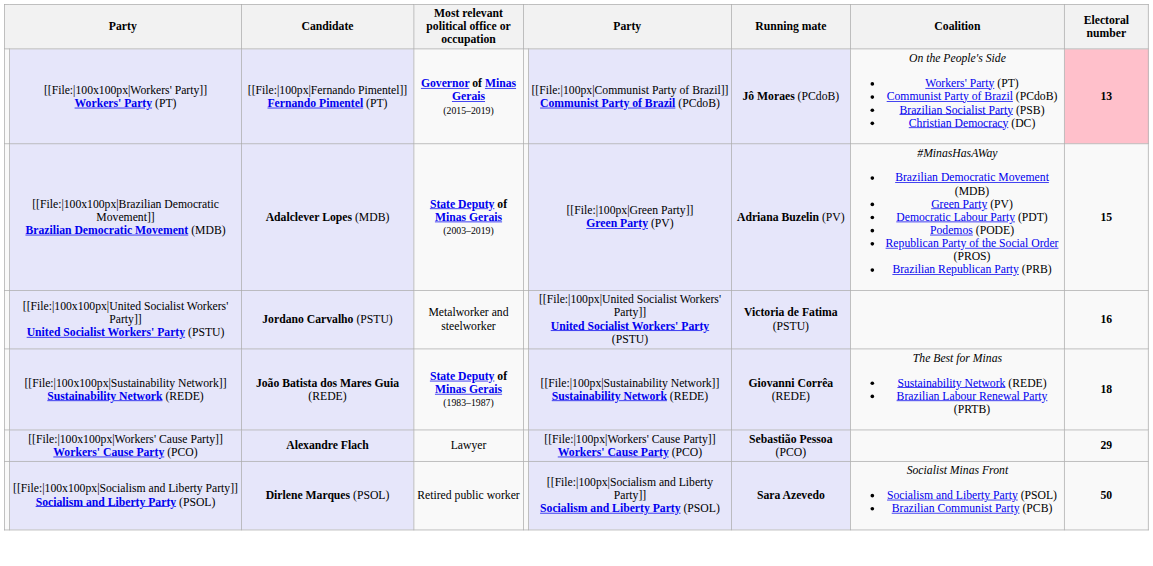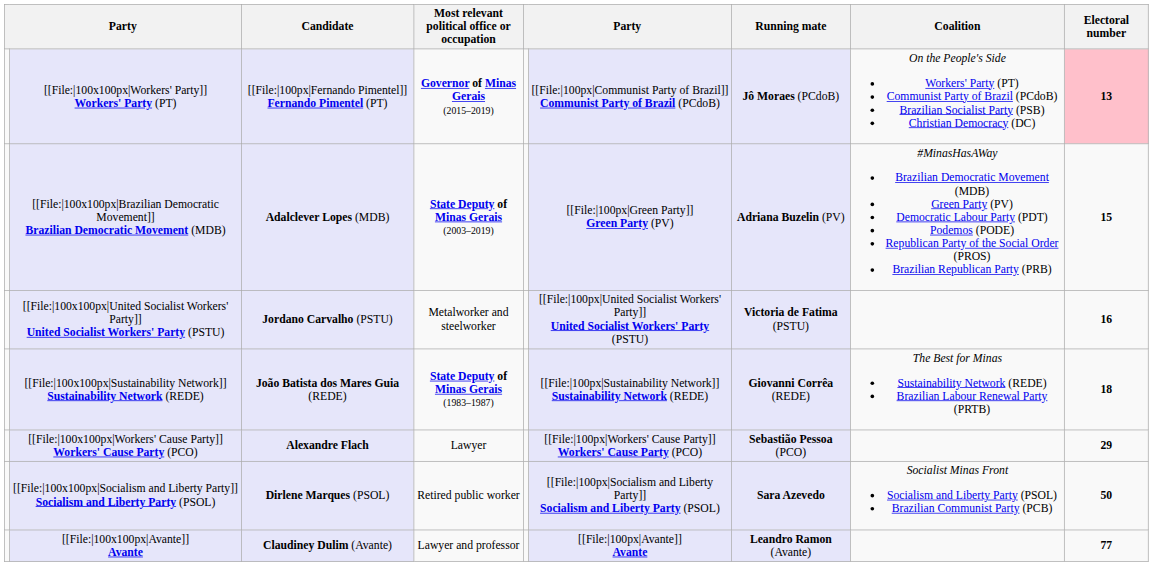+ row: [[File:|100x100px|Avante]] Avante | Claudiney Dulim (Avante) | Lawyer and professor | [[File:|100px|Avante]] Avante | Leandro Ramon (Avante) | 77
